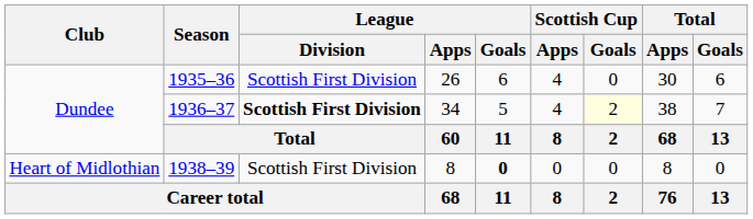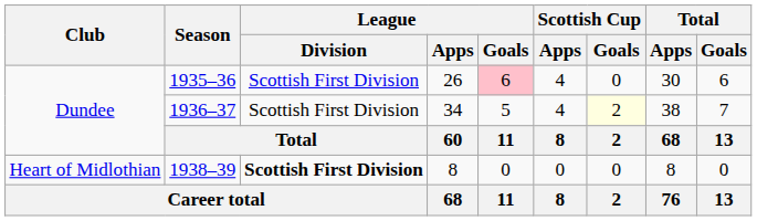1935–36 | League / Goals: no background -> pink background
1936–37 | League / Division: bold -> normal
1938–39 | League / Division: normal -> bold
1938–39 | League / Goals: bold -> normal
